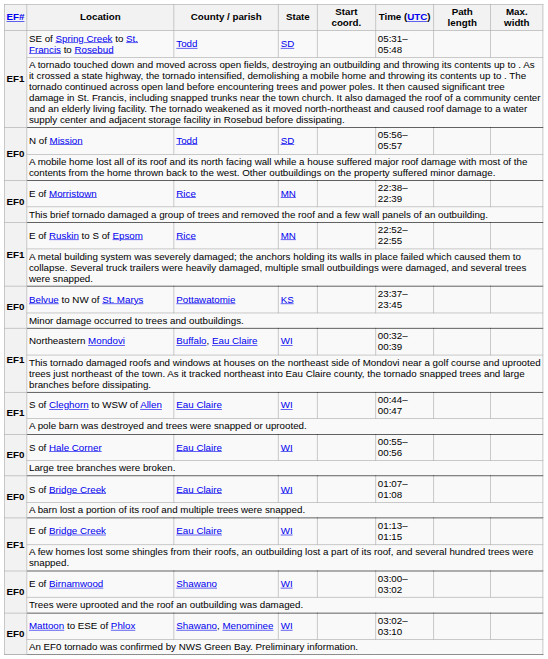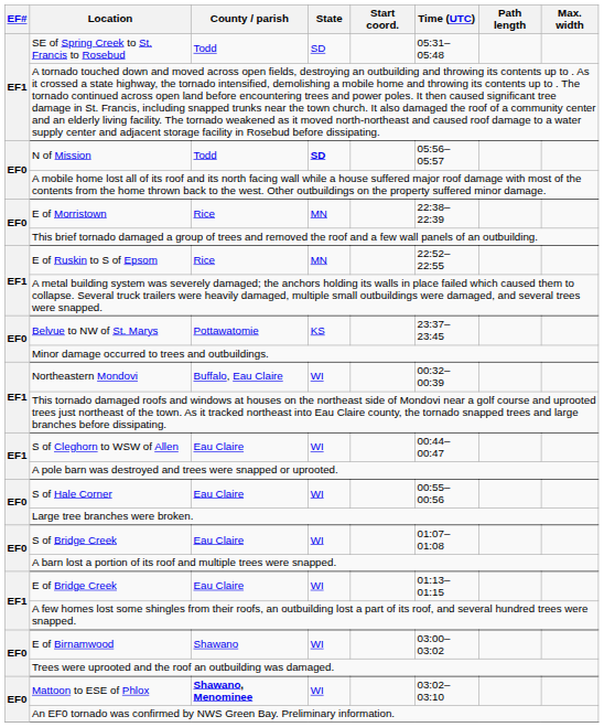N of Mission | State: normal -> bold
Mattoon to ESE of Phlox | County / parish: normal -> bold
